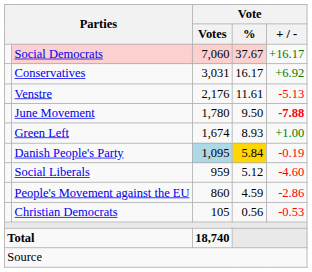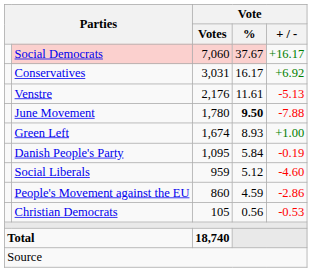June Movement | Vote / %: normal -> bold
June Movement | Vote / + / -: bold -> normal
Danish People's Party | Vote / Votes: lightblue background -> no background
Danish People's Party | Vote / %: gold background -> no background
